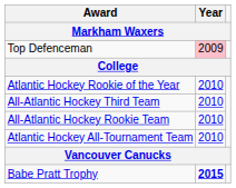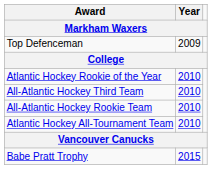Top Defenceman | Year: pink background -> no background
Babe Pratt Trophy | Year: bold -> normal
